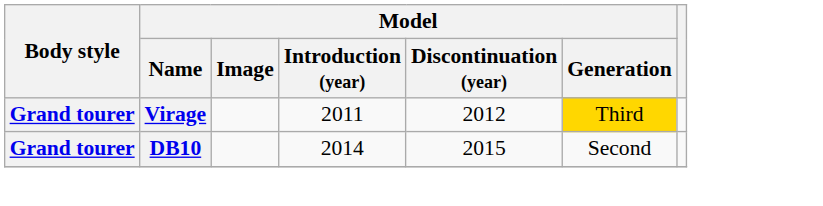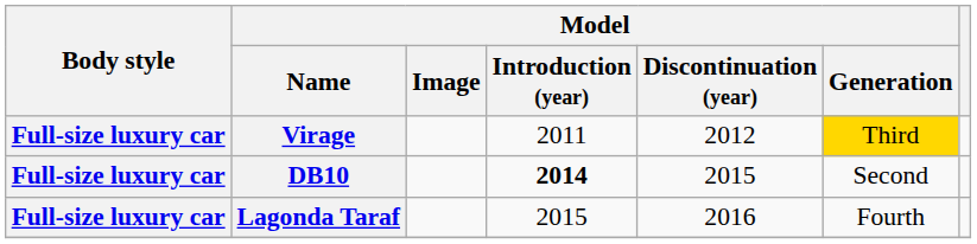Virage | Body style: Grand tourer -> Full-size luxury car
DB10 | Body style: Grand tourer -> Full-size luxury car
DB10 | Model / Introduction (year): normal -> bold
+ row: Full-size luxury car | Lagonda Taraf | 2015 | 2016 | Fourth
